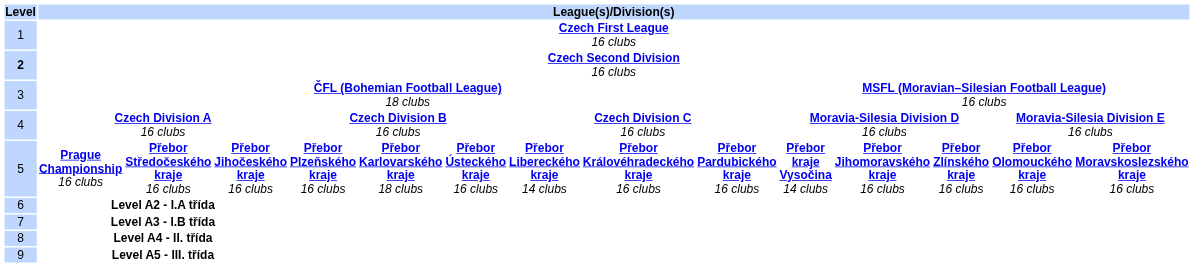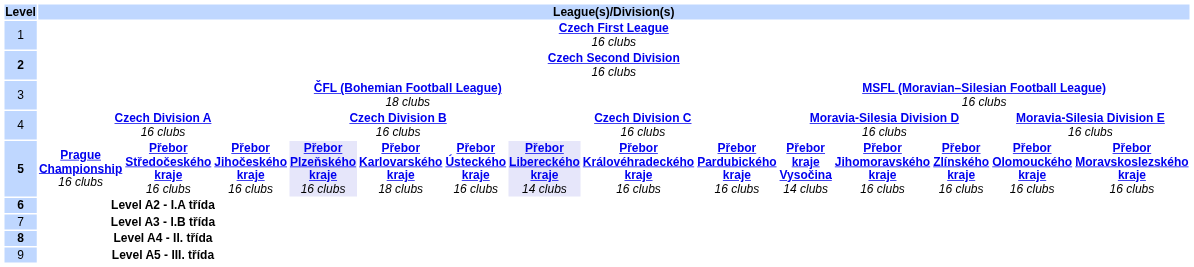Prague Championship 16 clubs | Level: normal -> bold
Prague Championship 16 clubs | column 5: no background -> lavender background
Prague Championship 16 clubs | column 8: no background -> lavender background
Level A2 - I.A třída | Level: normal -> bold
Level A4 - II. třída | Level: normal -> bold
